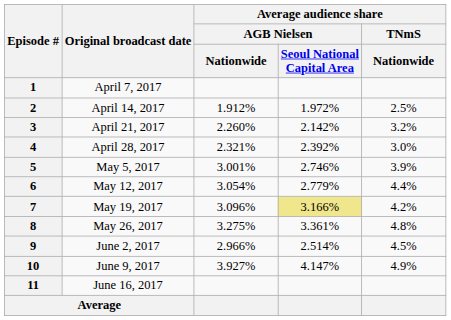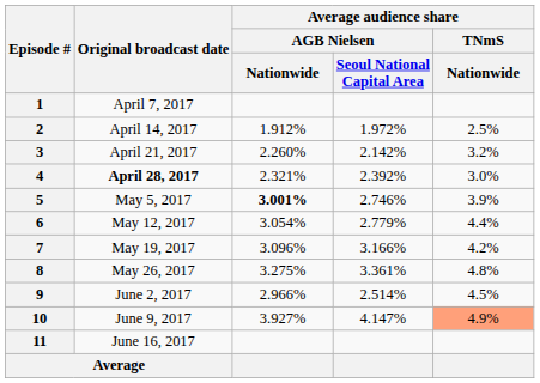4 | Original broadcast date: normal -> bold
5 | Average audience share / AGB Nielsen / Nationwide: normal -> bold
7 | column 4: khaki background -> no background
10 | Average audience share / TNmS / Nationwide: no background -> lightsalmon background
